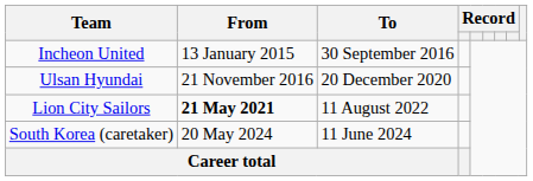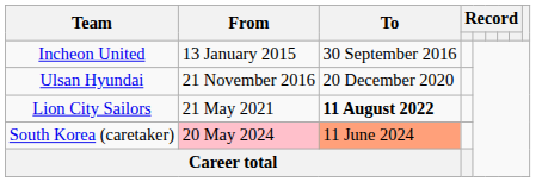Lion City Sailors | From: bold -> normal
Lion City Sailors | To: normal -> bold
South Korea (caretaker) | From: no background -> pink background
South Korea (caretaker) | To: no background -> lightsalmon background
